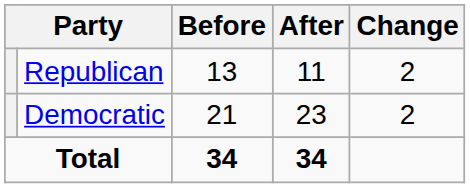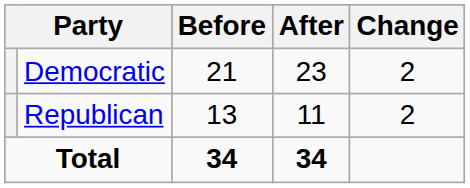rows swapped: Democratic <-> Republican
